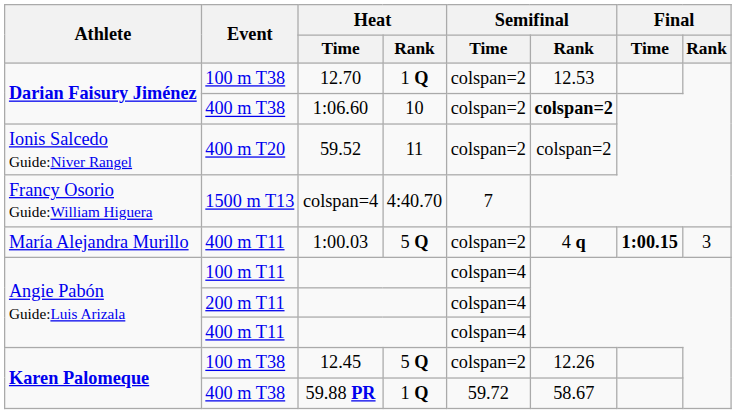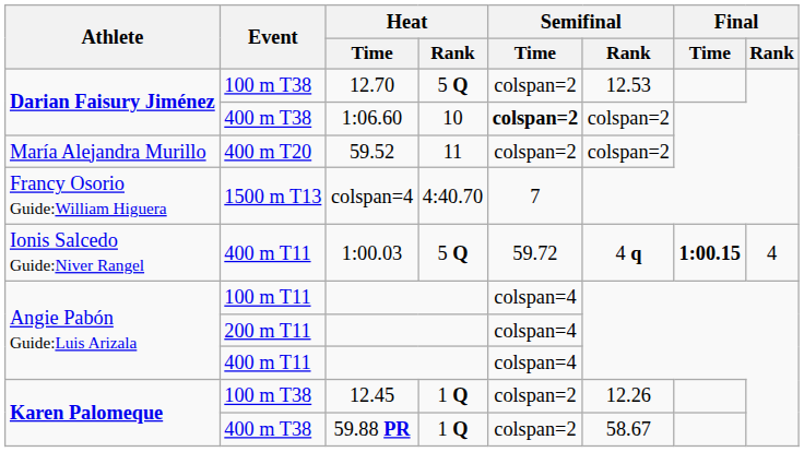12.70 | Heat / Rank: 1 Q -> 5 Q
1:06.60 | Semifinal / Time: normal -> bold
1:06.60 | Semifinal / Rank: bold -> normal
59.52 | Athlete: Ionis Salcedo Guide:Niver Rangel -> María Alejandra Murillo
1:00.03 | Athlete: María Alejandra Murillo -> Ionis Salcedo Guide:Niver Rangel
1:00.03 | Semifinal / Time: colspan=2 -> 59.72
1:00.03 | Final / Rank: 3 -> 4
12.45 | Heat / Rank: 5 Q -> 1 Q
59.88 PR | Semifinal / Time: 59.72 -> colspan=2
